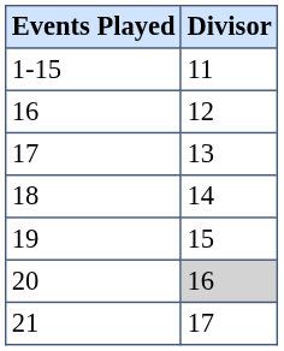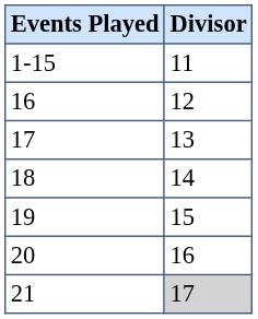20 | Divisor: lightgrey background -> no background
21 | Divisor: no background -> lightgrey background
